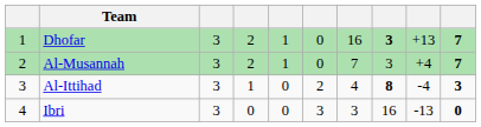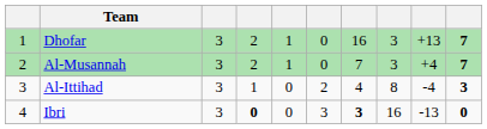Dhofar | column 8: bold -> normal
Al-Ittihad | column 8: bold -> normal
Ibri | column 4: normal -> bold
Ibri | column 7: normal -> bold
